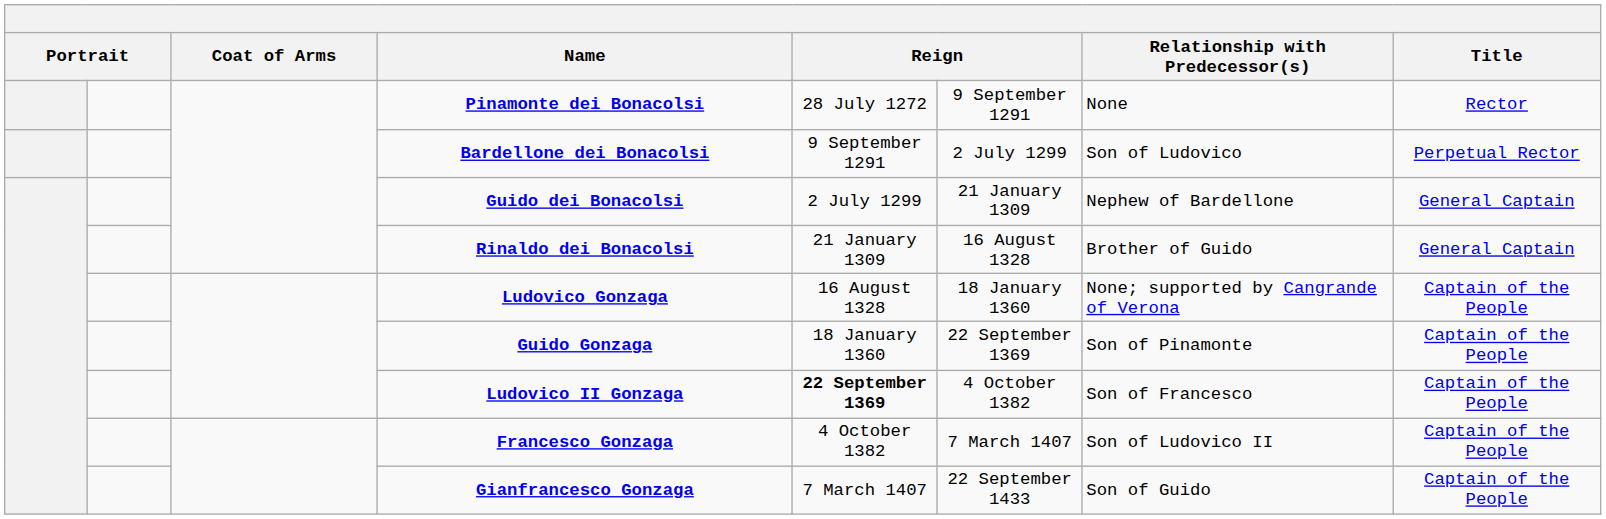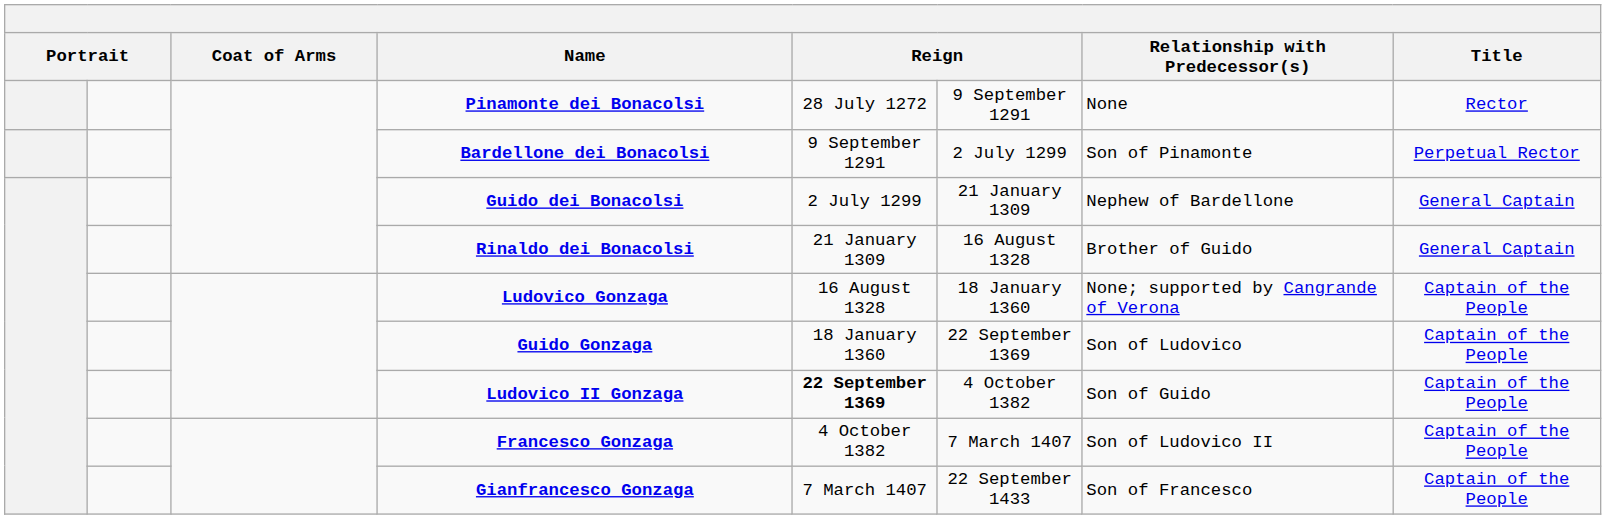Bardellone dei Bonacolsi | Relationship with Predecessor(s): Son of Ludovico -> Son of Pinamonte
Guido Gonzaga | Relationship with Predecessor(s): Son of Pinamonte -> Son of Ludovico
Ludovico II Gonzaga | Relationship with Predecessor(s): Son of Francesco -> Son of Guido
Gianfrancesco Gonzaga | Relationship with Predecessor(s): Son of Guido -> Son of Francesco
